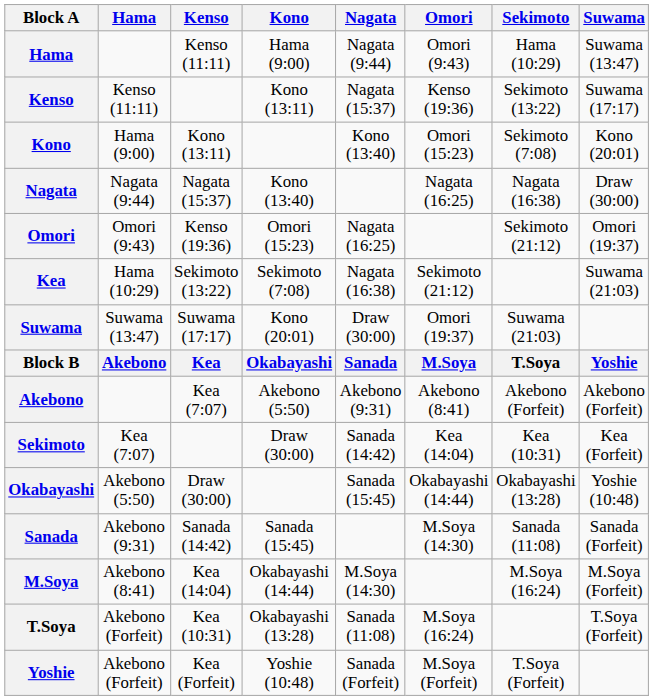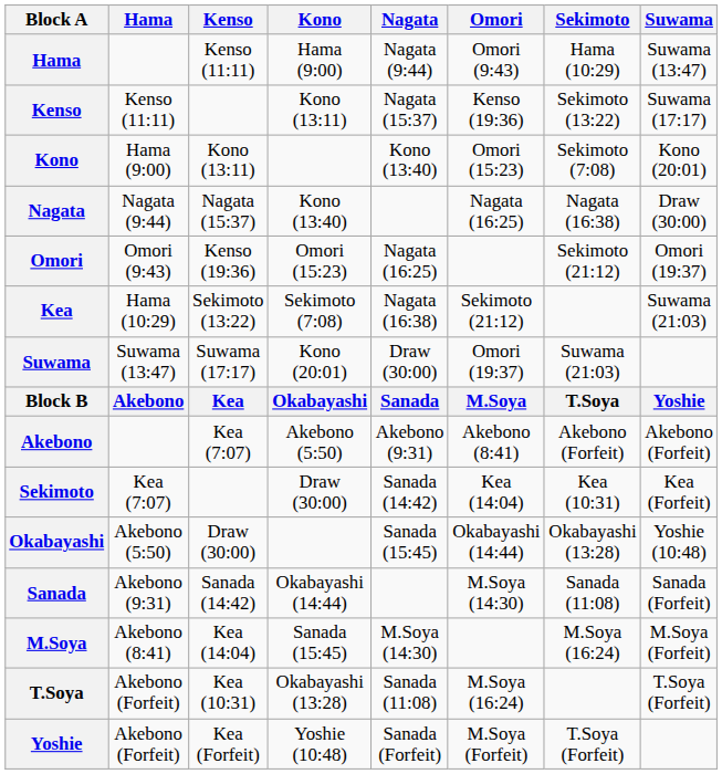row 13 | Kono: Sanada (15:45) -> Okabayashi (14:44)
row 14 | Kono: Okabayashi (14:44) -> Sanada (15:45)
